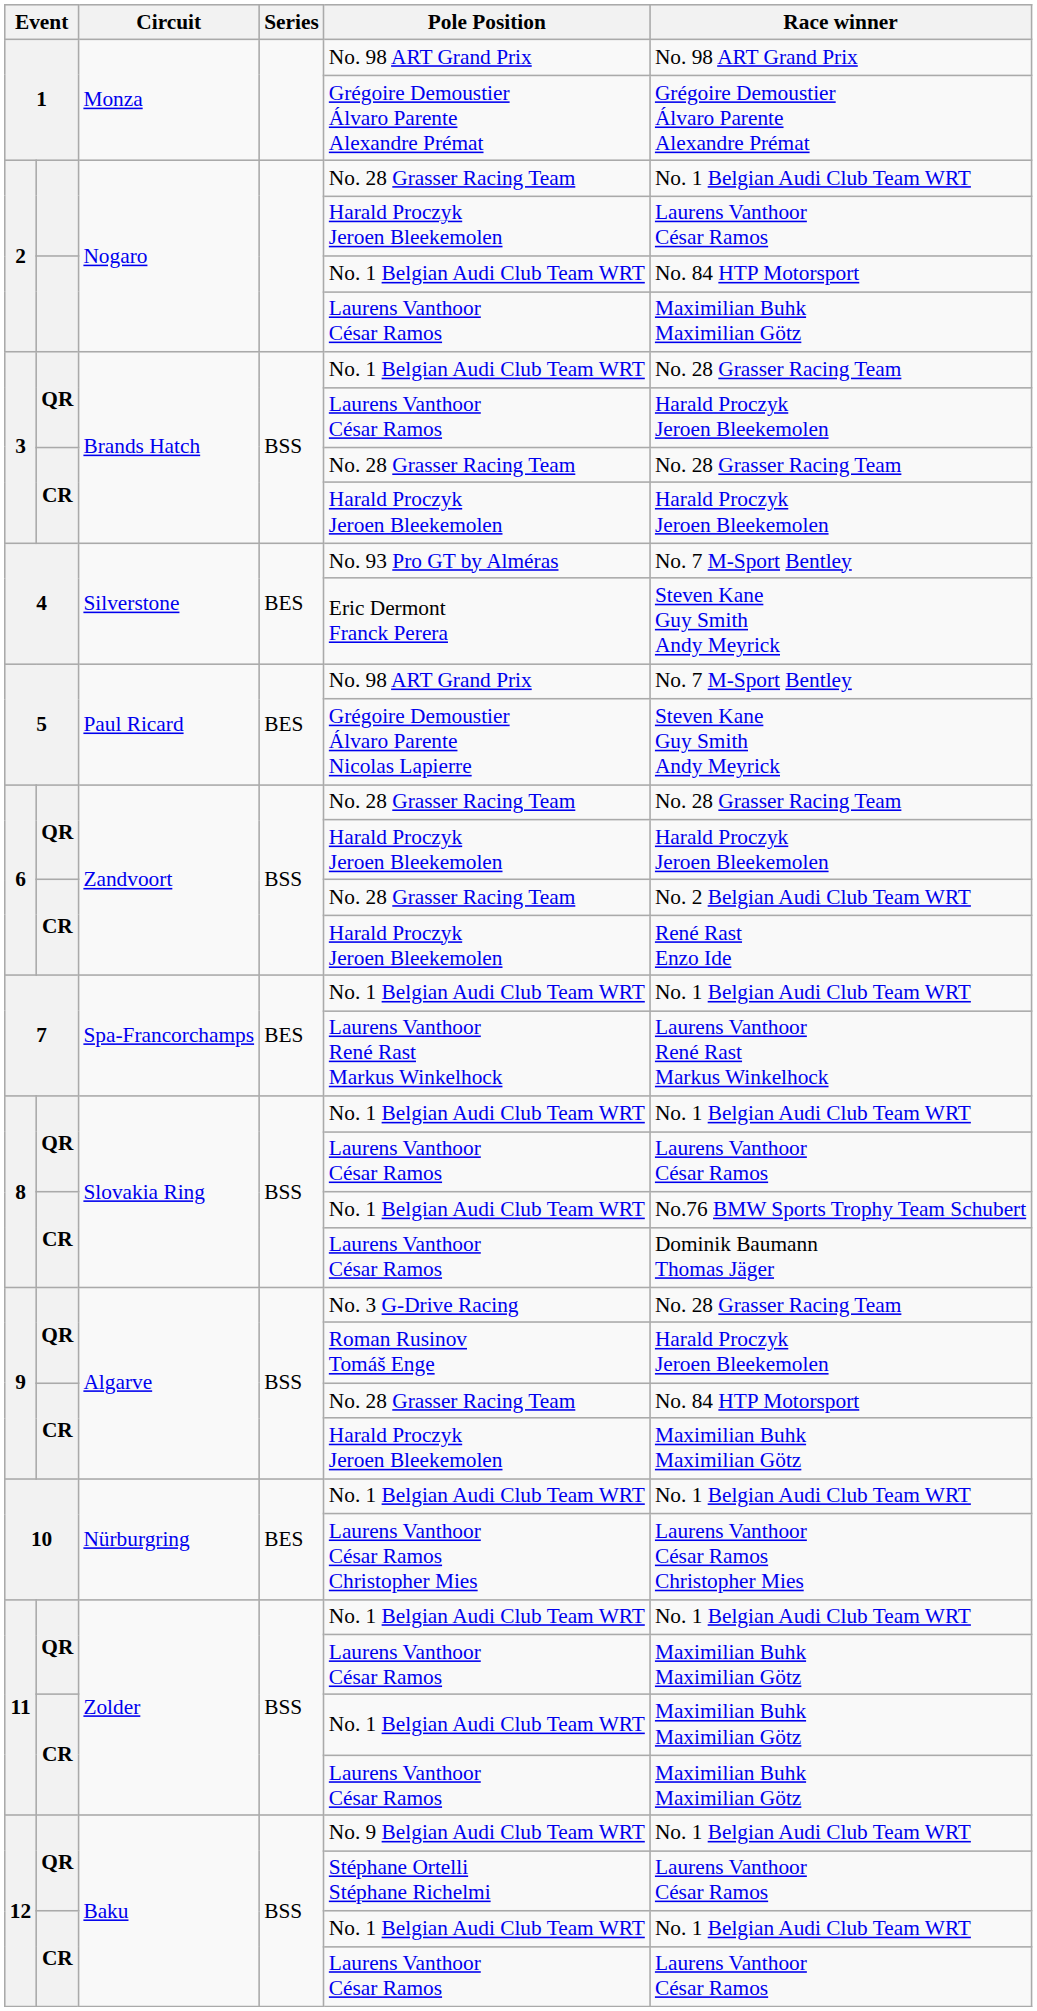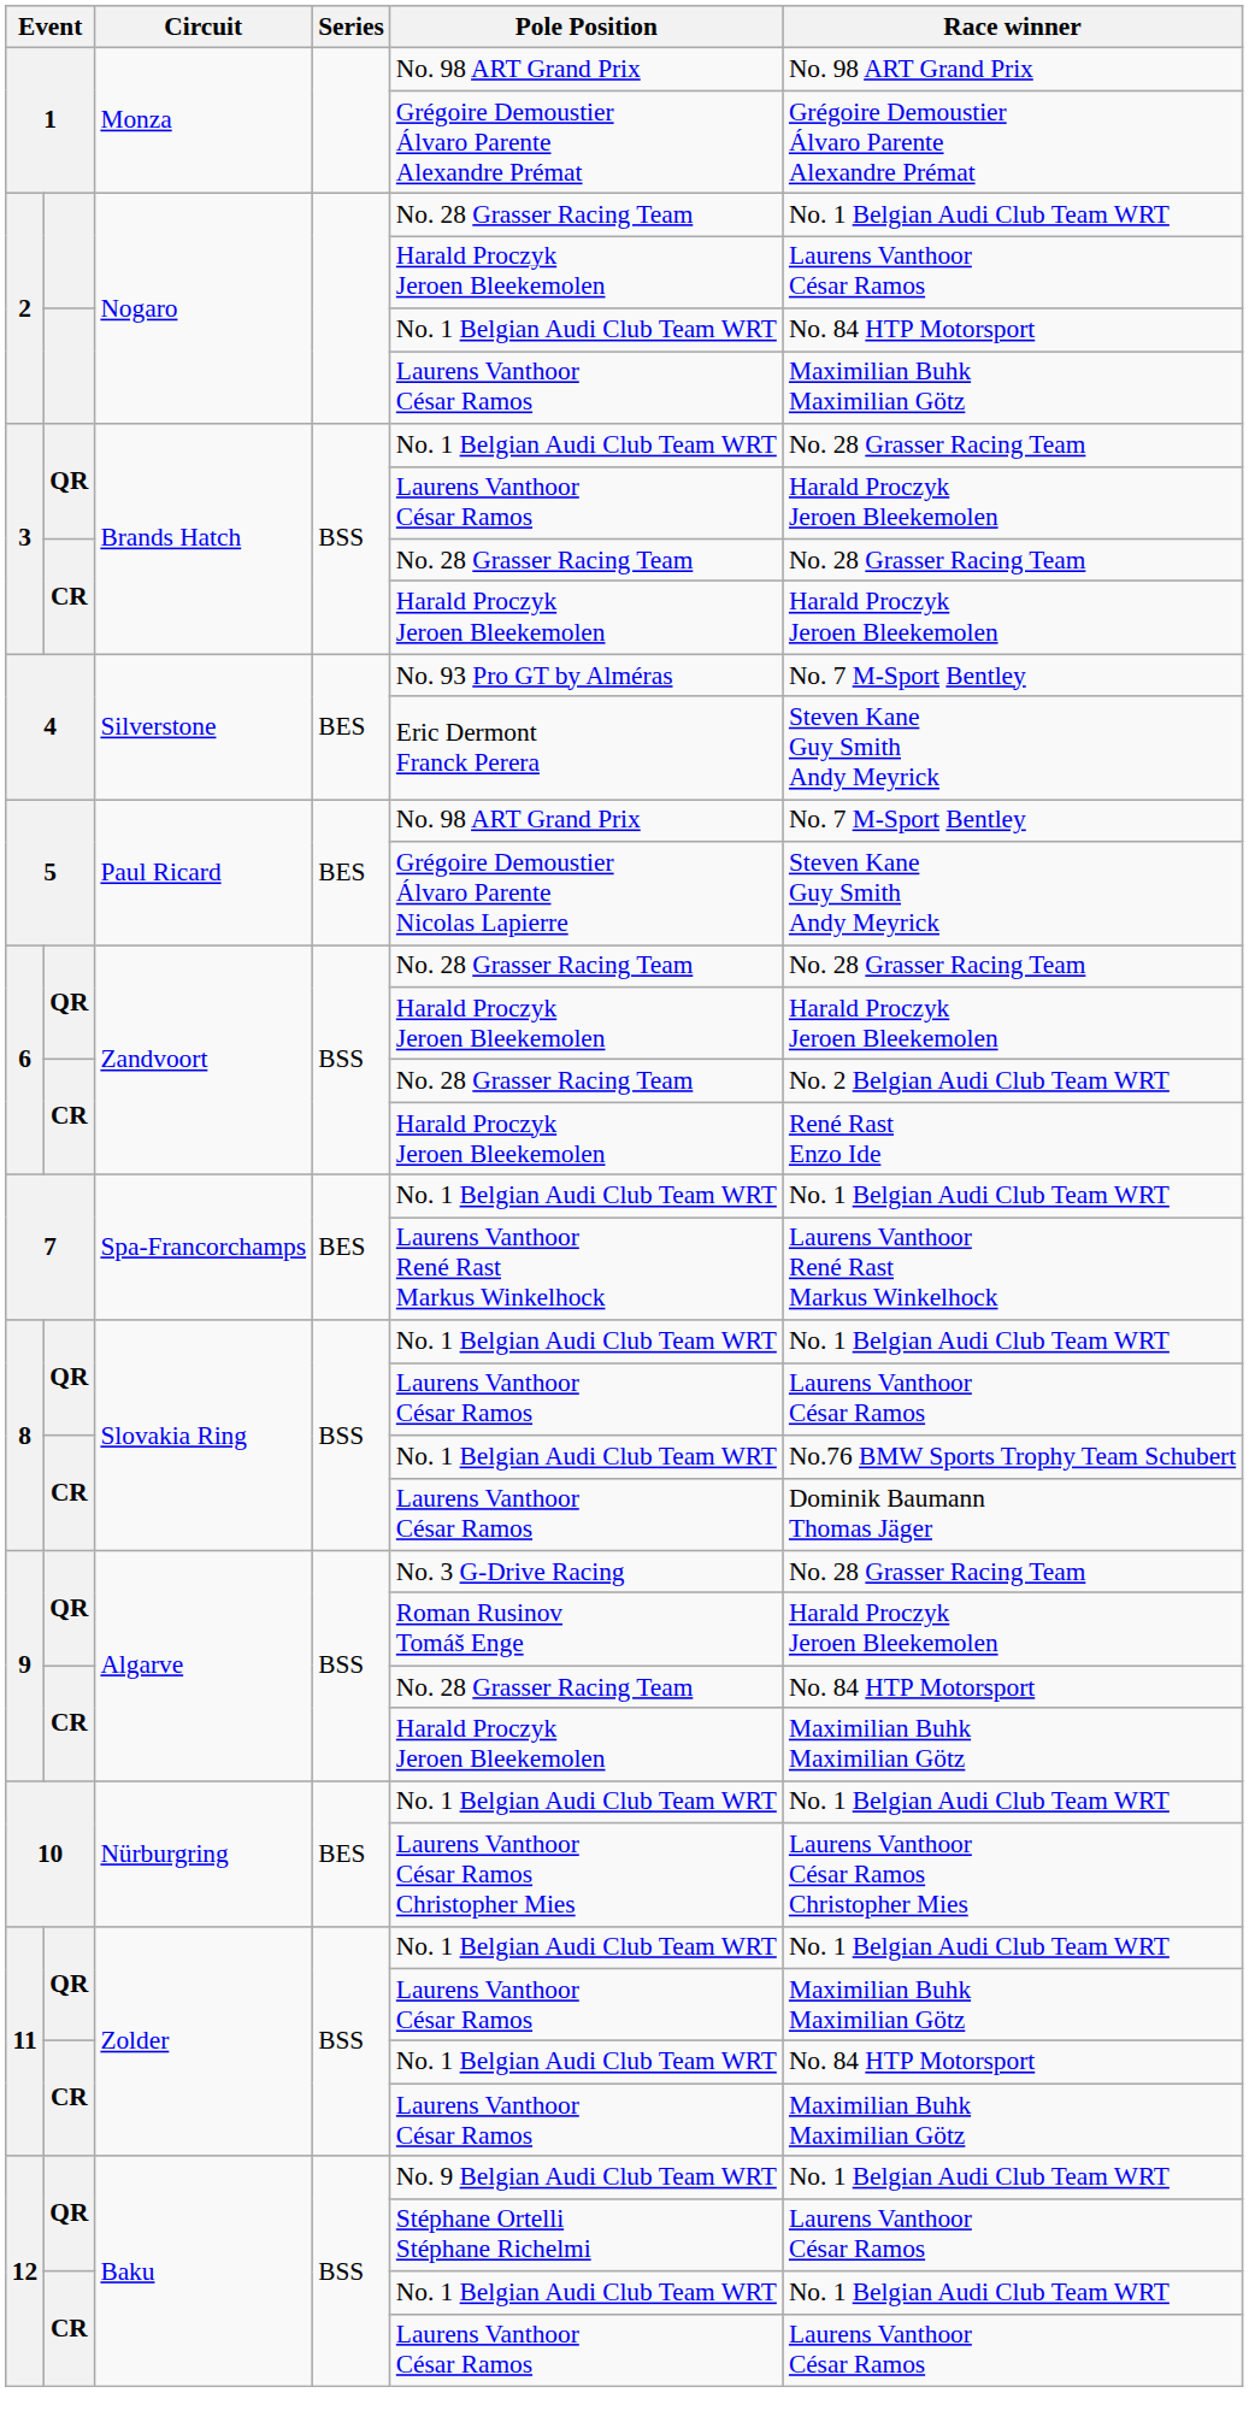row 34 | Race winner: Maximilian Buhk Maximilian Götz -> No. 84 HTP Motorsport
